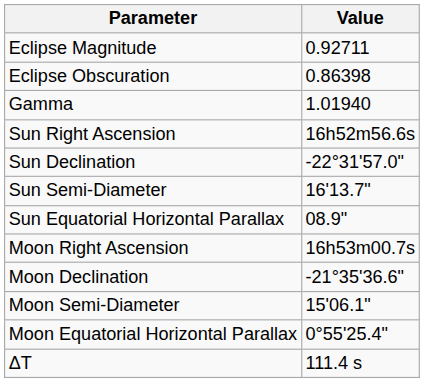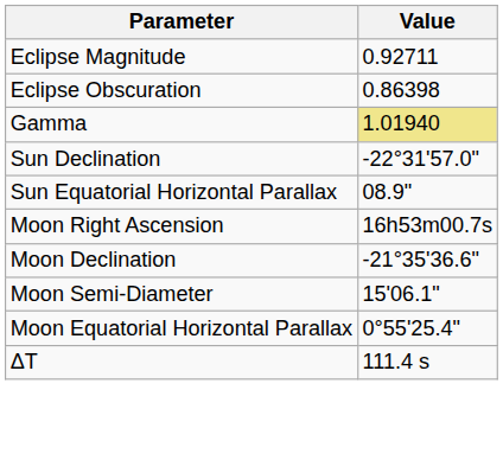Gamma | Value: no background -> khaki background
- row: Sun Right Ascension | 16h52m56.6s
- row: Sun Semi-Diameter | 16'13.7"
